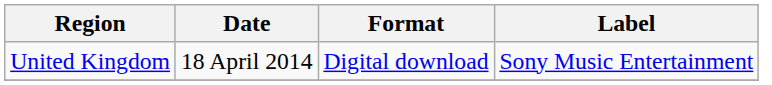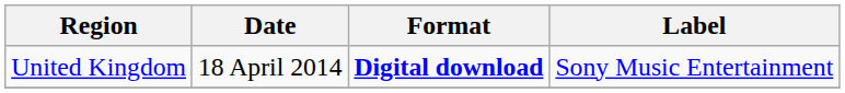United Kingdom | Format: normal -> bold
